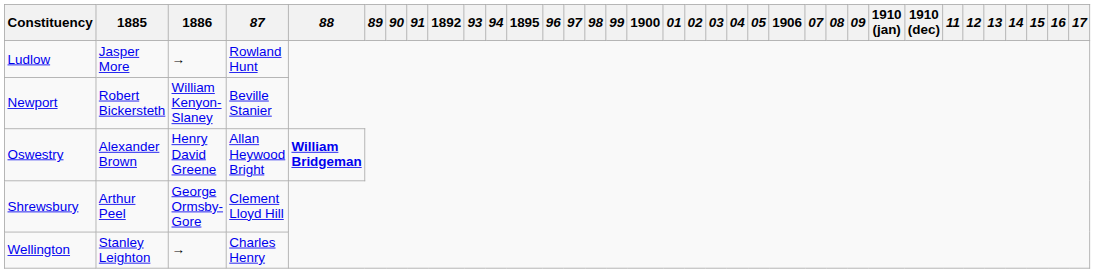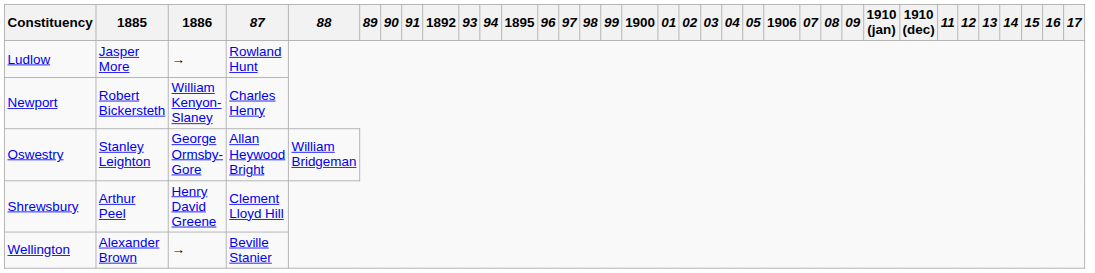Newport | 87: Beville Stanier -> Charles Henry
Oswestry | 1885: Alexander Brown -> Stanley Leighton
Oswestry | 1886: Henry David Greene -> George Ormsby-Gore
Oswestry | 88: bold -> normal
Shrewsbury | 1886: George Ormsby-Gore -> Henry David Greene
Wellington | 1885: Stanley Leighton -> Alexander Brown
Wellington | 87: Charles Henry -> Beville Stanier
